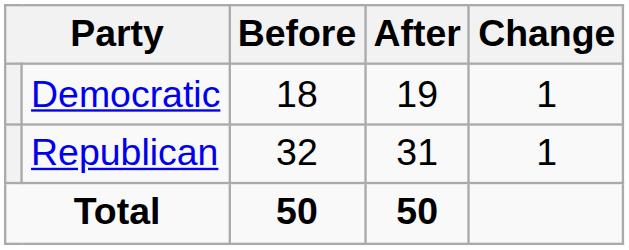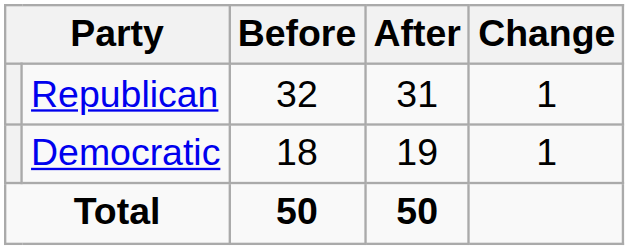rows swapped: Republican <-> Democratic
